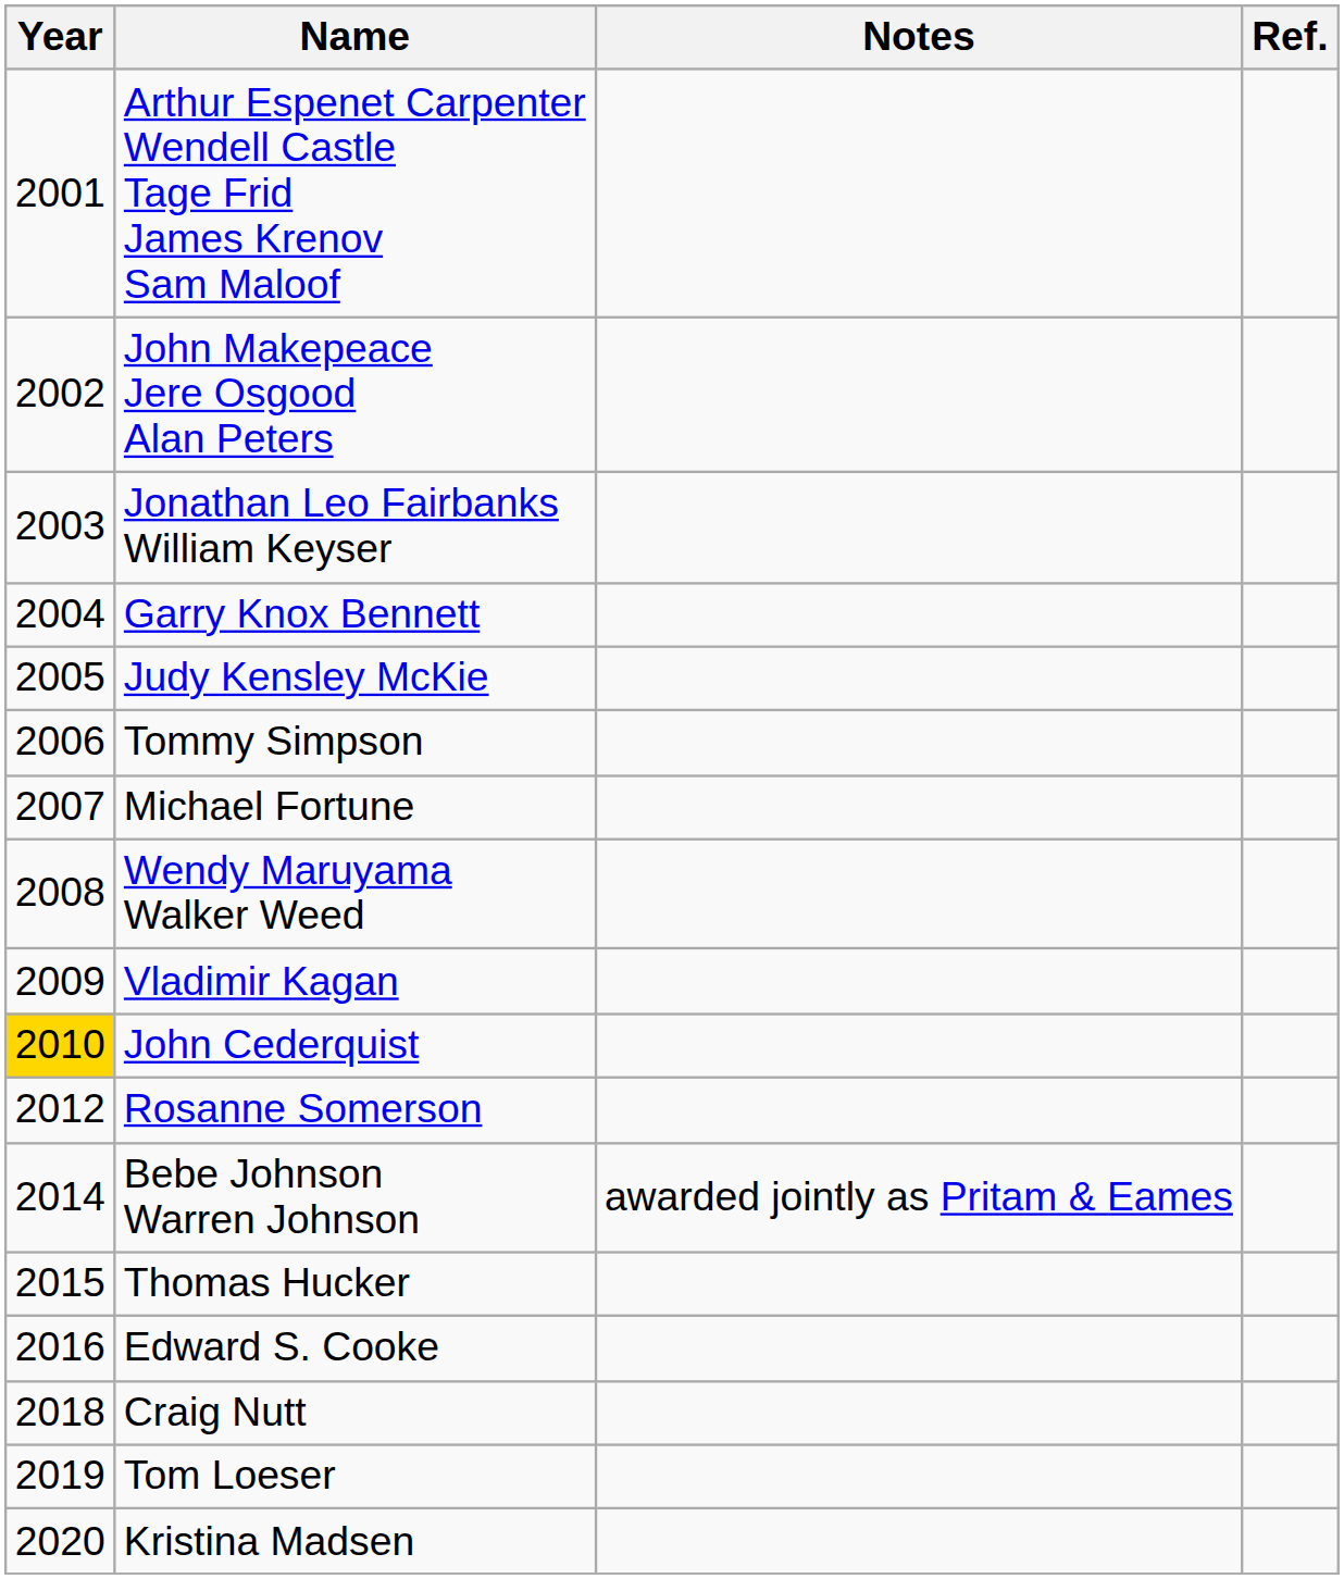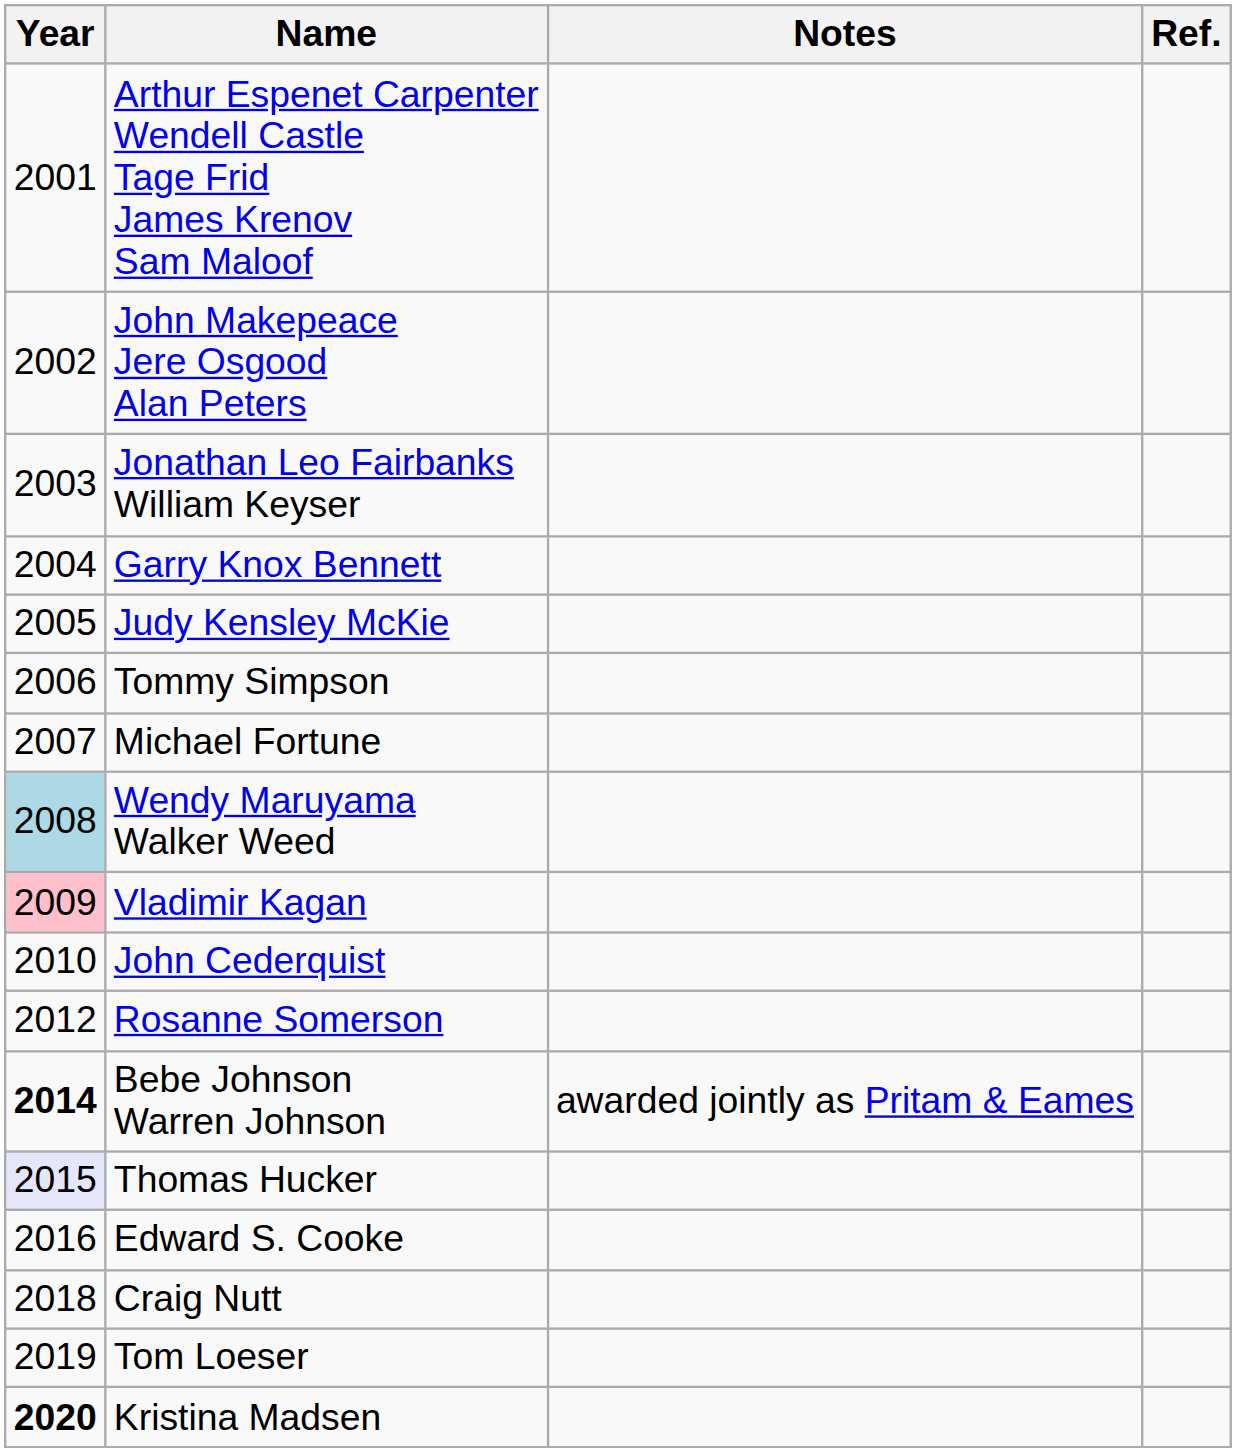Wendy Maruyama Walker Weed | Year: no background -> lightblue background
Vladimir Kagan | Year: no background -> pink background
John Cederquist | Year: gold background -> no background
Bebe Johnson Warren Johnson | Year: normal -> bold
Thomas Hucker | Year: no background -> lavender background
Kristina Madsen | Year: normal -> bold
